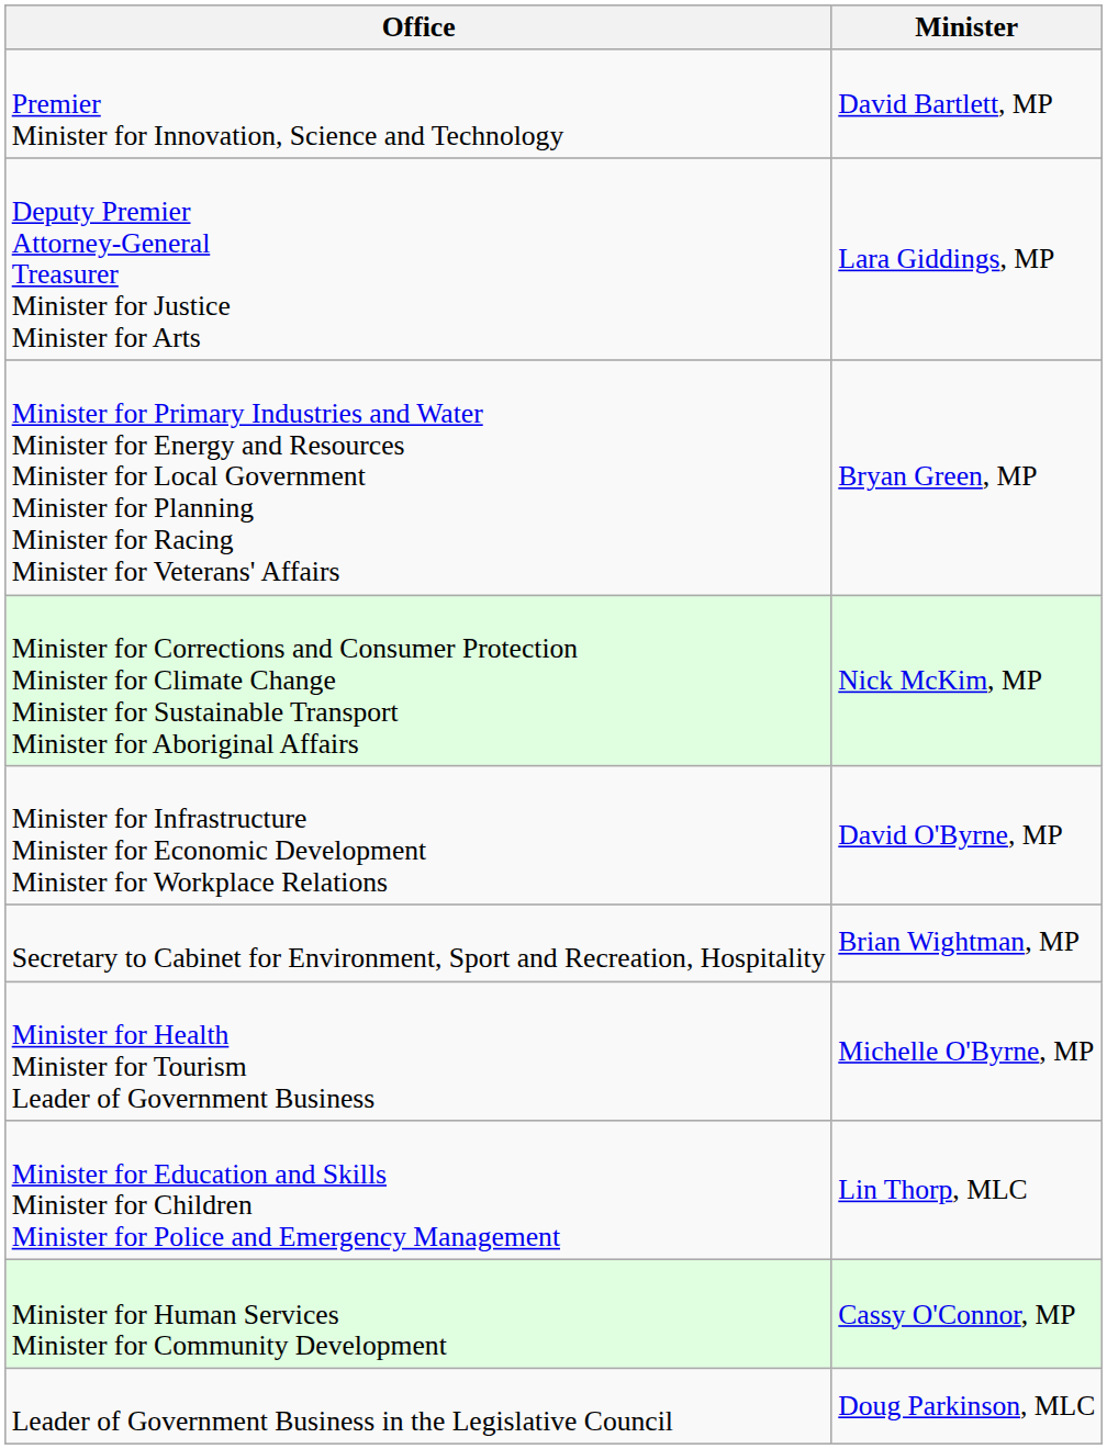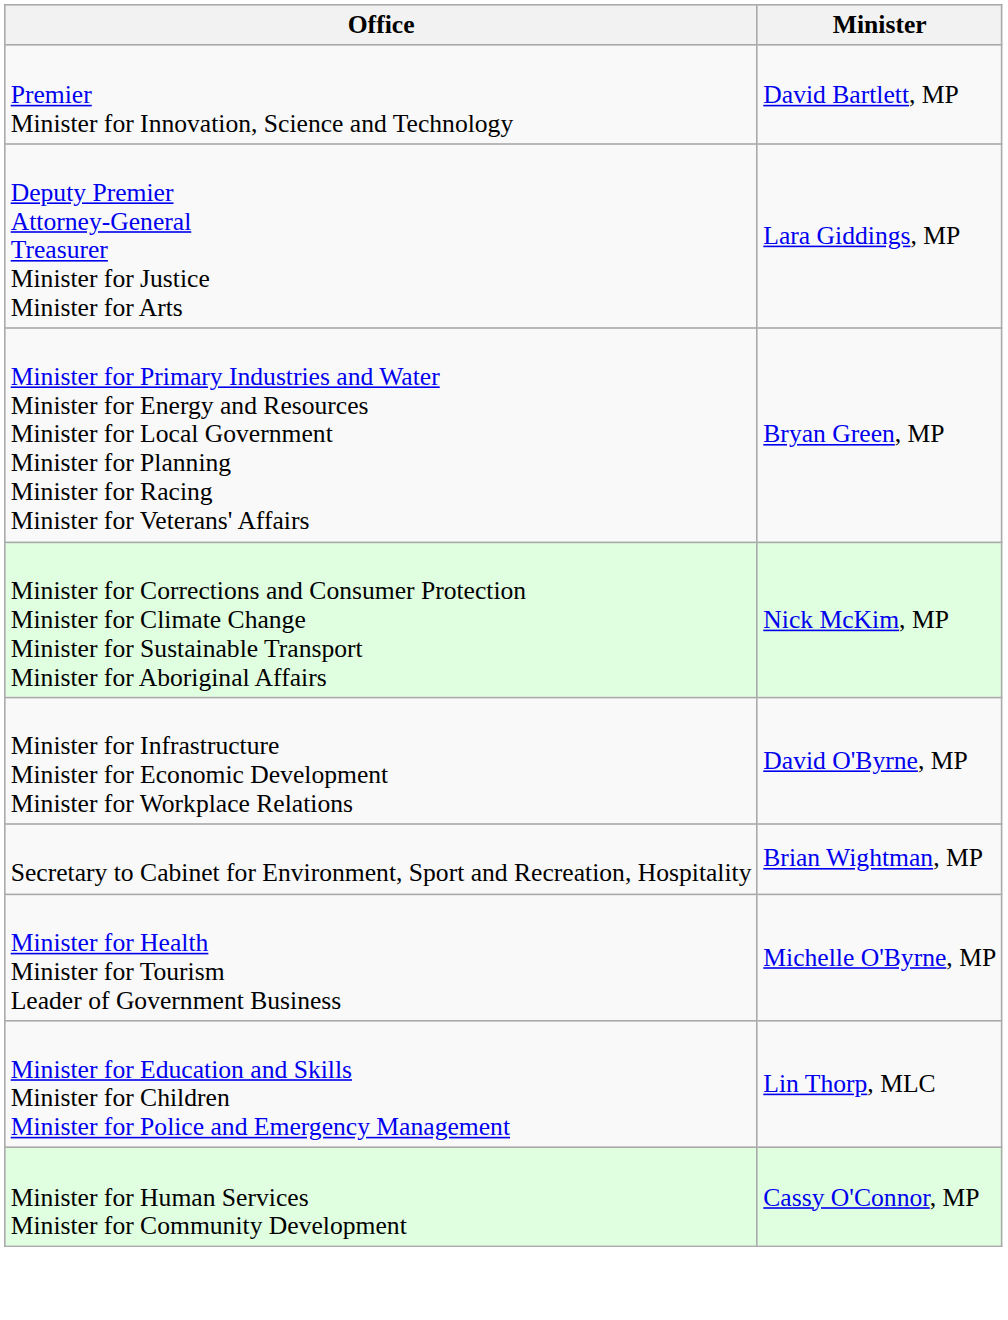- row: Leader of Government Business in the Legislative Council | Doug Parkinson, MLC
